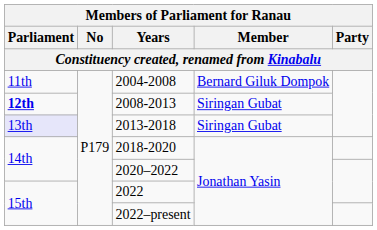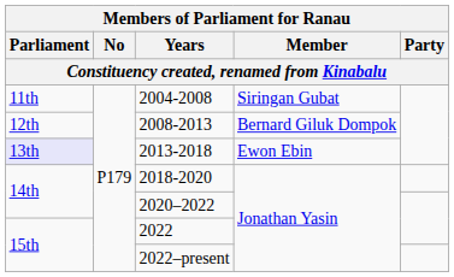2004-2008 | Member: Bernard Giluk Dompok -> Siringan Gubat
2008-2013 | Parliament: bold -> normal
2008-2013 | Member: Siringan Gubat -> Bernard Giluk Dompok
2013-2018 | Member: Siringan Gubat -> Ewon Ebin
